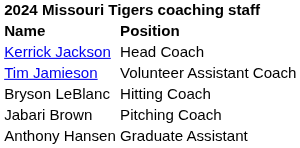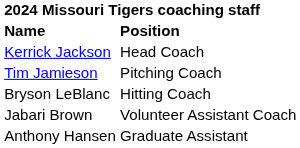Tim Jamieson | Position: Volunteer Assistant Coach -> Pitching Coach
Jabari Brown | Position: Pitching Coach -> Volunteer Assistant Coach
